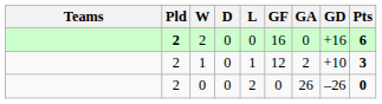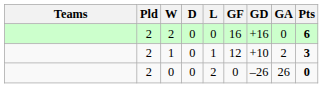columns swapped: GA <-> GD
row 2 | Pld: bold -> normal
